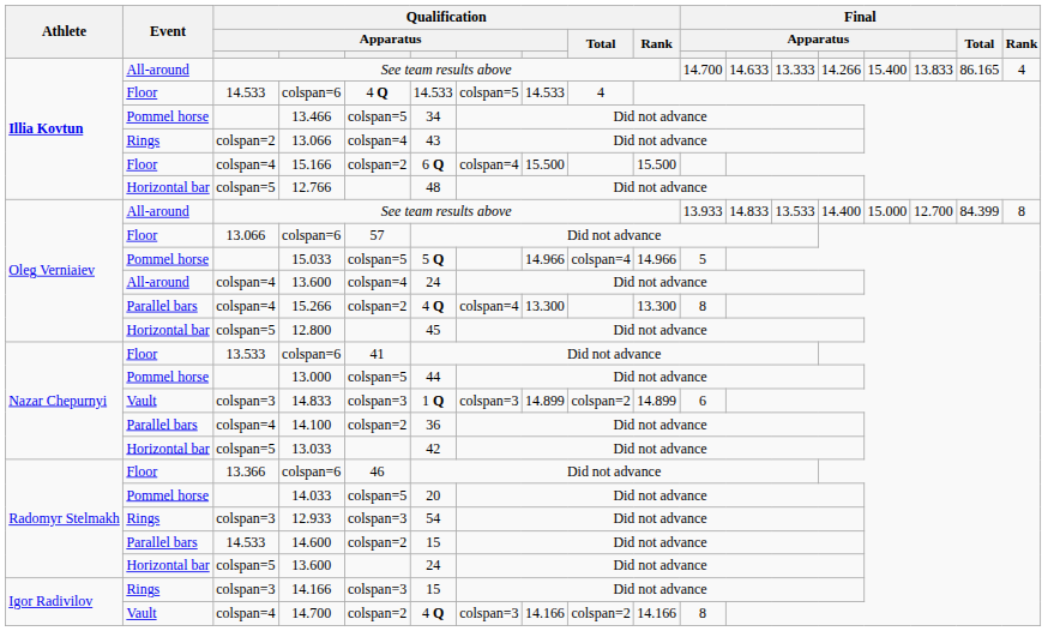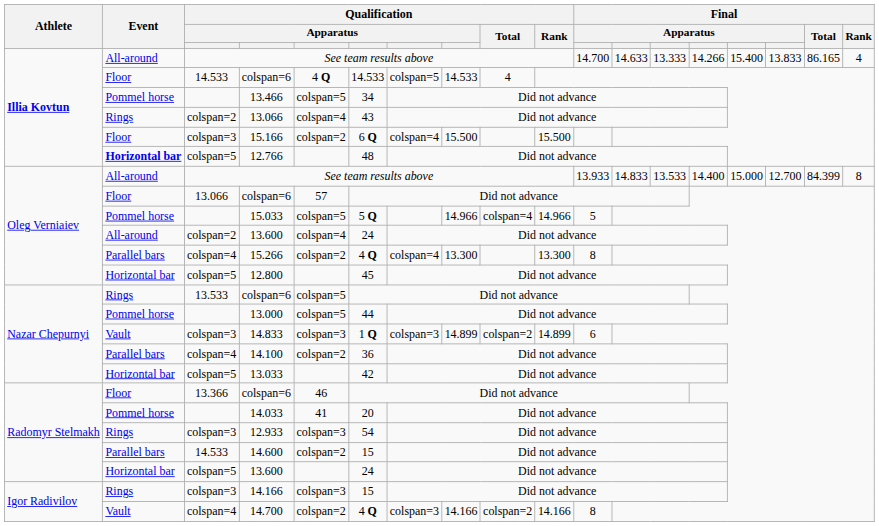15.166 | column 3: colspan=4 -> colspan=3
12.766 | Event: normal -> bold
Oleg Verniaiev / 13.600 | column 3: colspan=4 -> colspan=2
Nazar Chepurnyi / colspan=6 | Event: Floor -> Rings
Nazar Chepurnyi / colspan=6 | column 5: 41 -> colspan=5
14.033 | column 5: colspan=5 -> 41
